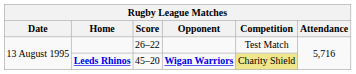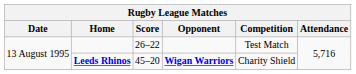Leeds Rhinos | Competition: khaki background -> no background
